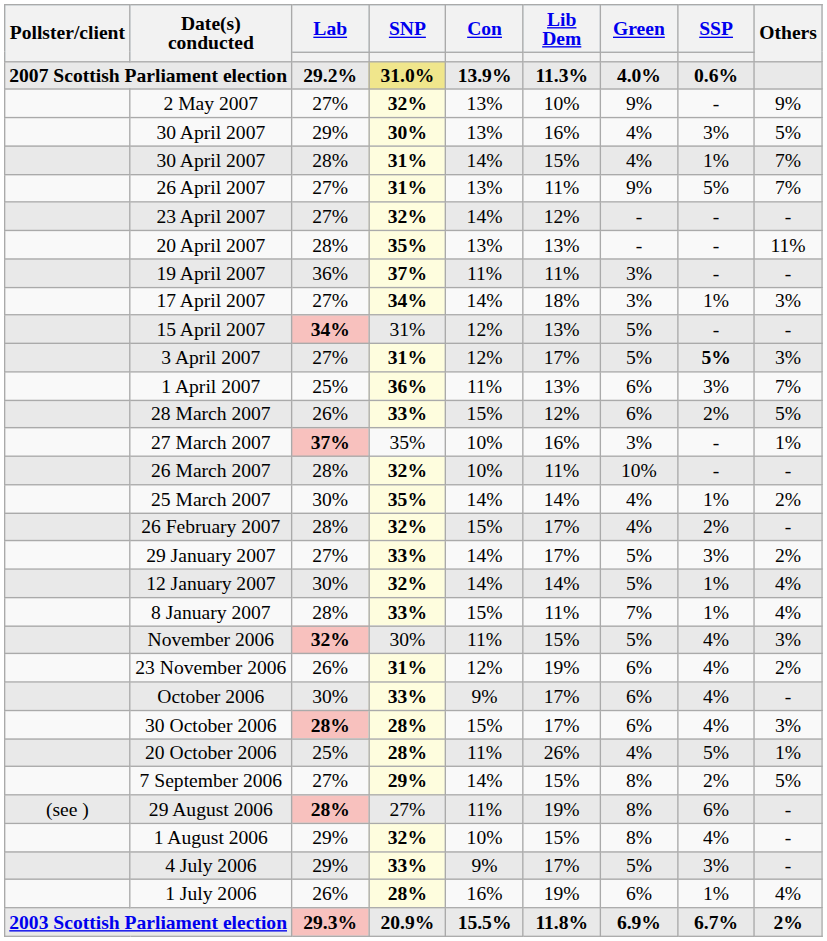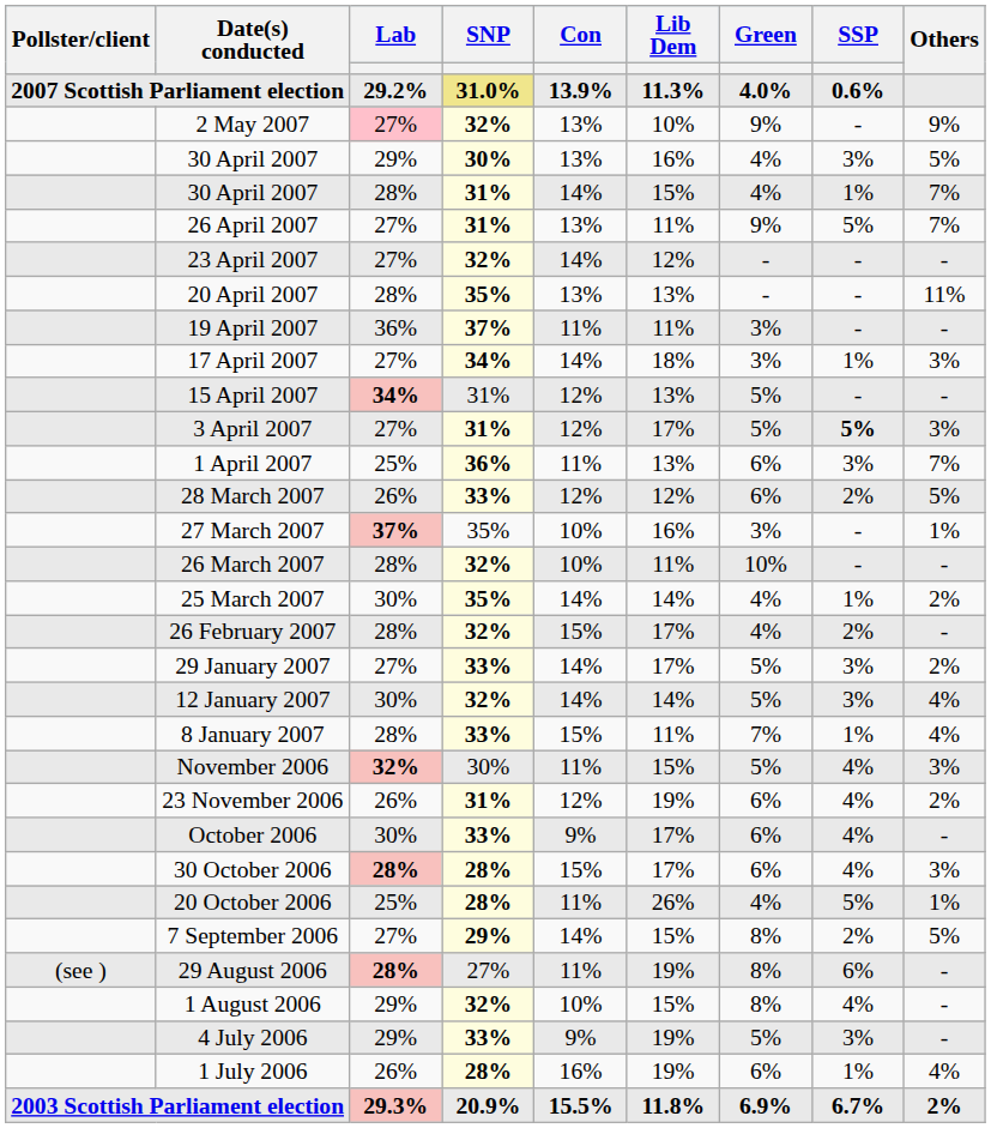2 May 2007 | Lab: no background -> pink background
28 March 2007 | Con: 15% -> 12%
12 January 2007 | SSP: 1% -> 3%
4 July 2006 | Lib Dem: 17% -> 19%
